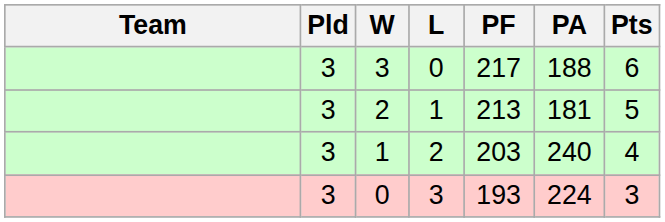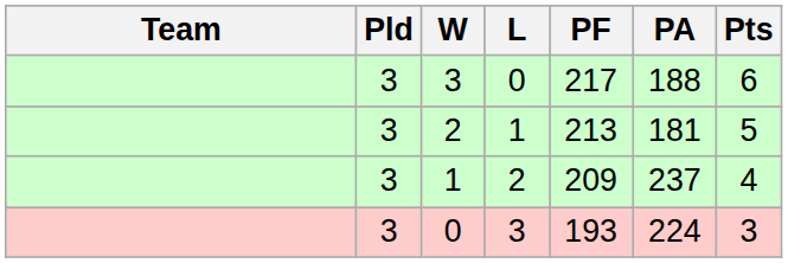row 4 | PF: 203 -> 209
row 4 | PA: 240 -> 237
